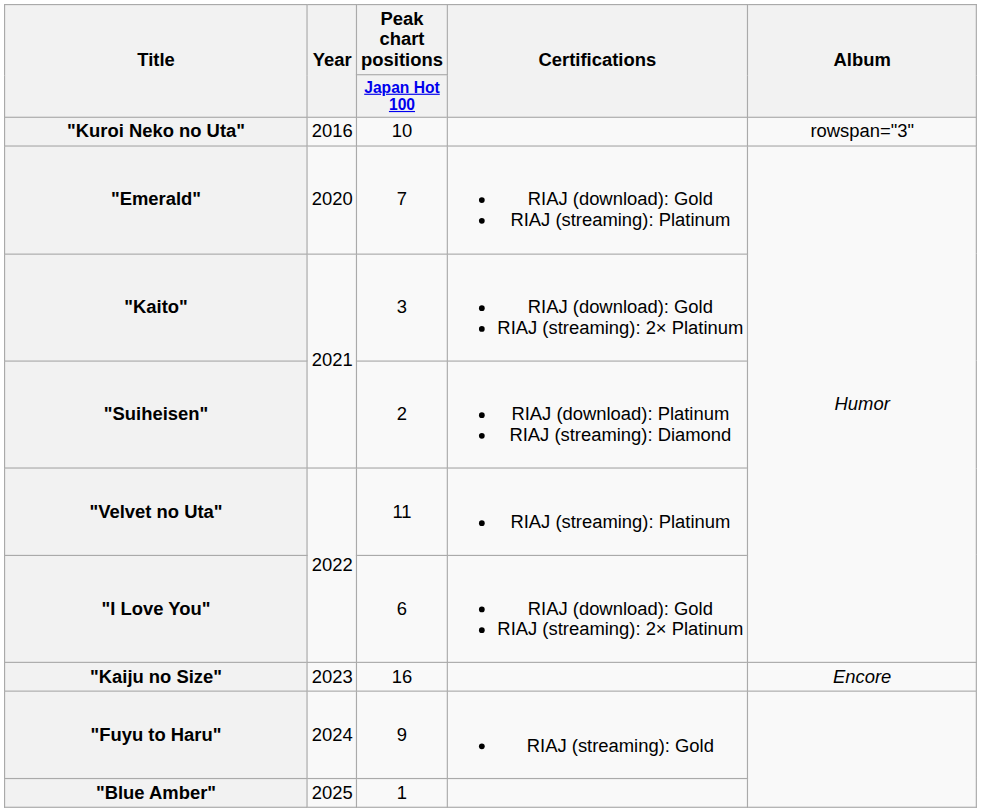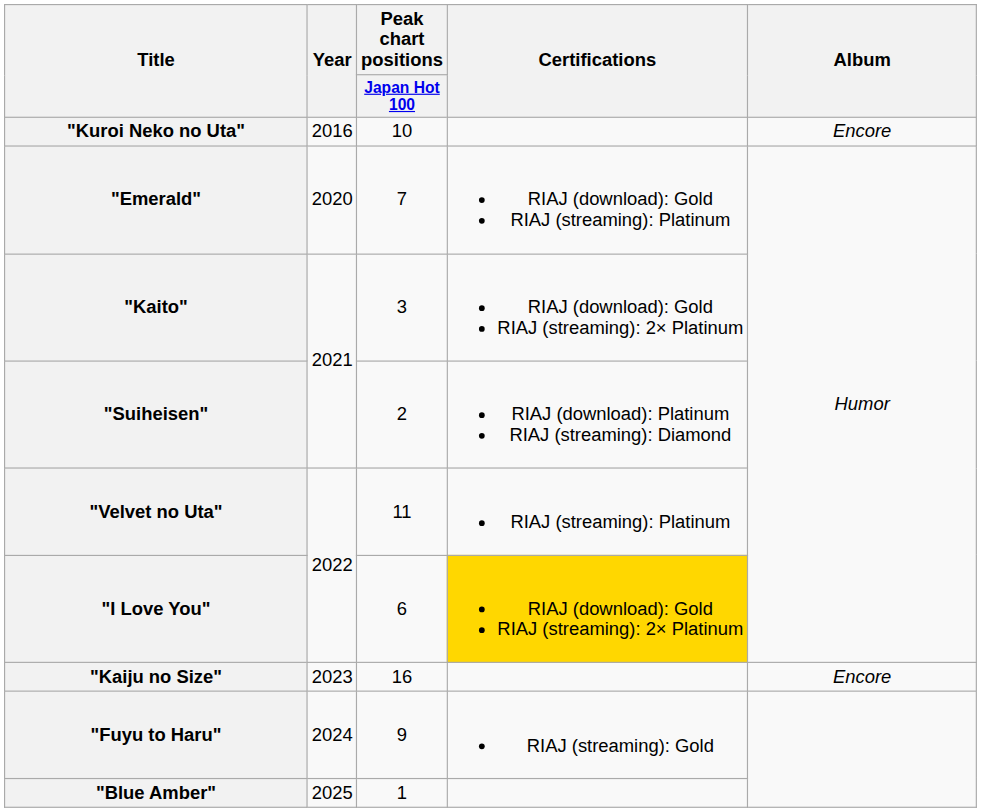"Kuroi Neko no Uta" | Album: rowspan="3" -> Encore
"I Love You" | Certifications: no background -> gold background
